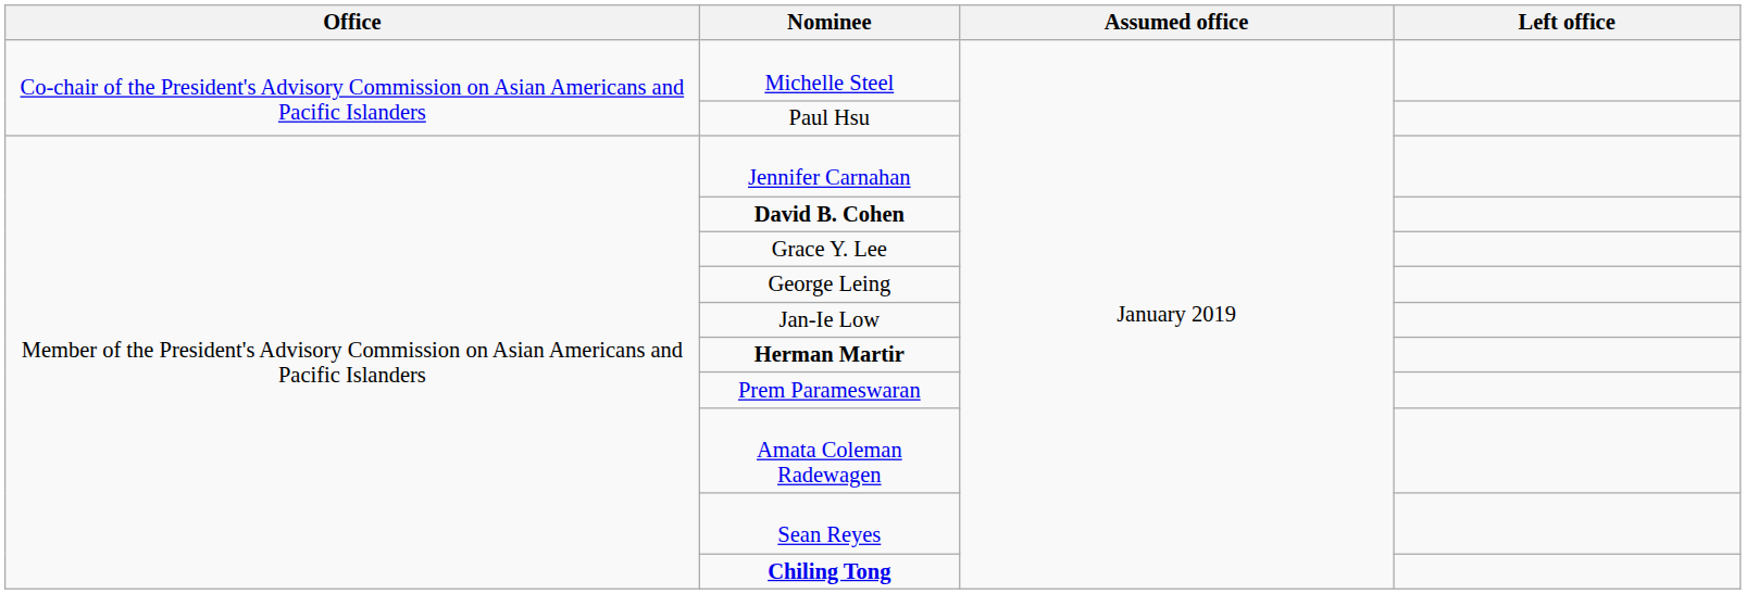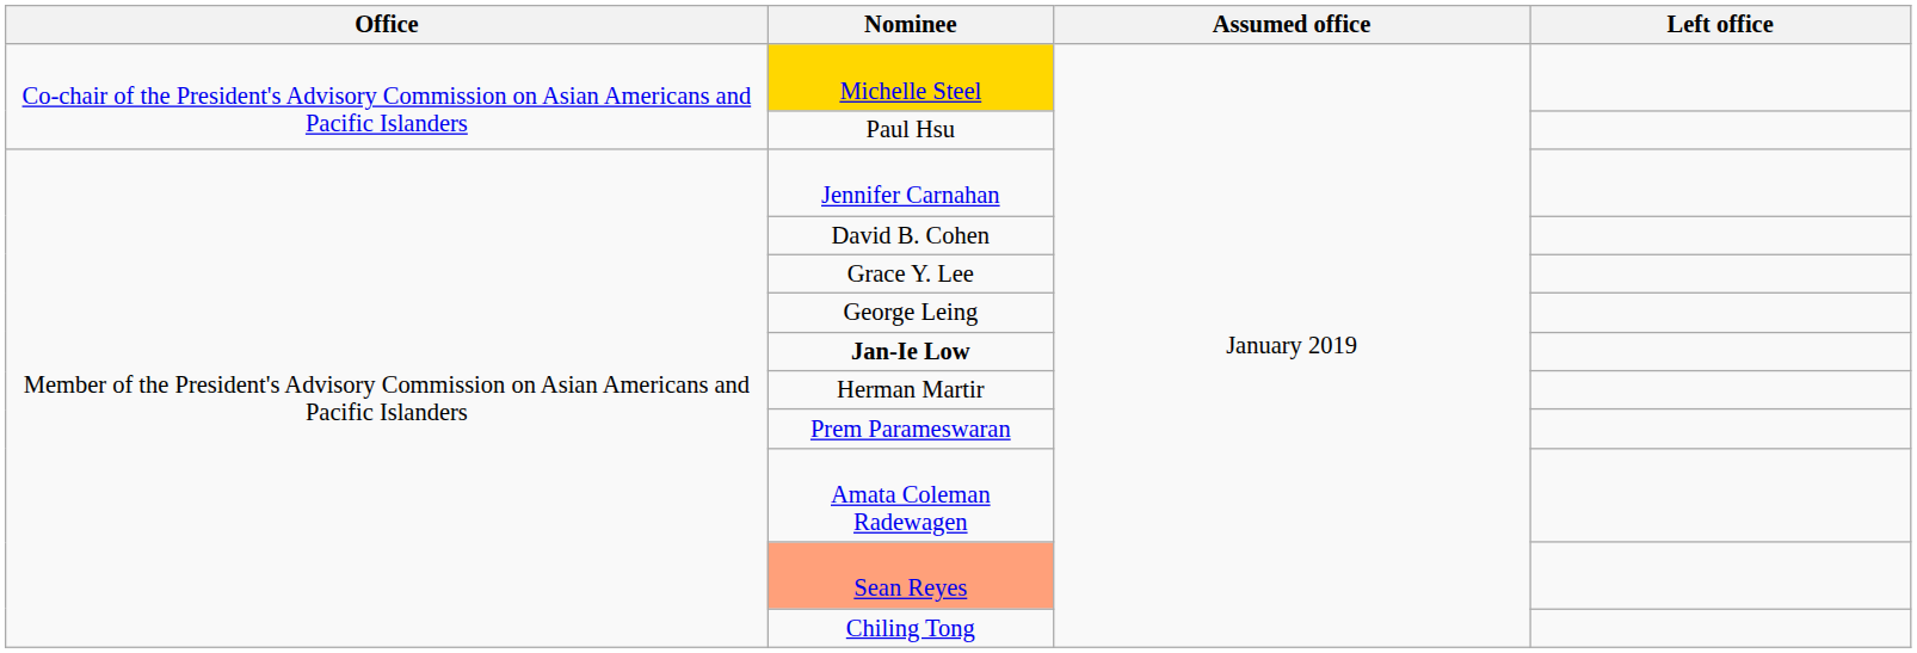Michelle Steel | Nominee: no background -> gold background
David B. Cohen | Nominee: bold -> normal
Jan-Ie Low | Nominee: normal -> bold
Herman Martir | Nominee: bold -> normal
Sean Reyes | Nominee: no background -> lightsalmon background
Chiling Tong | Nominee: bold -> normal
